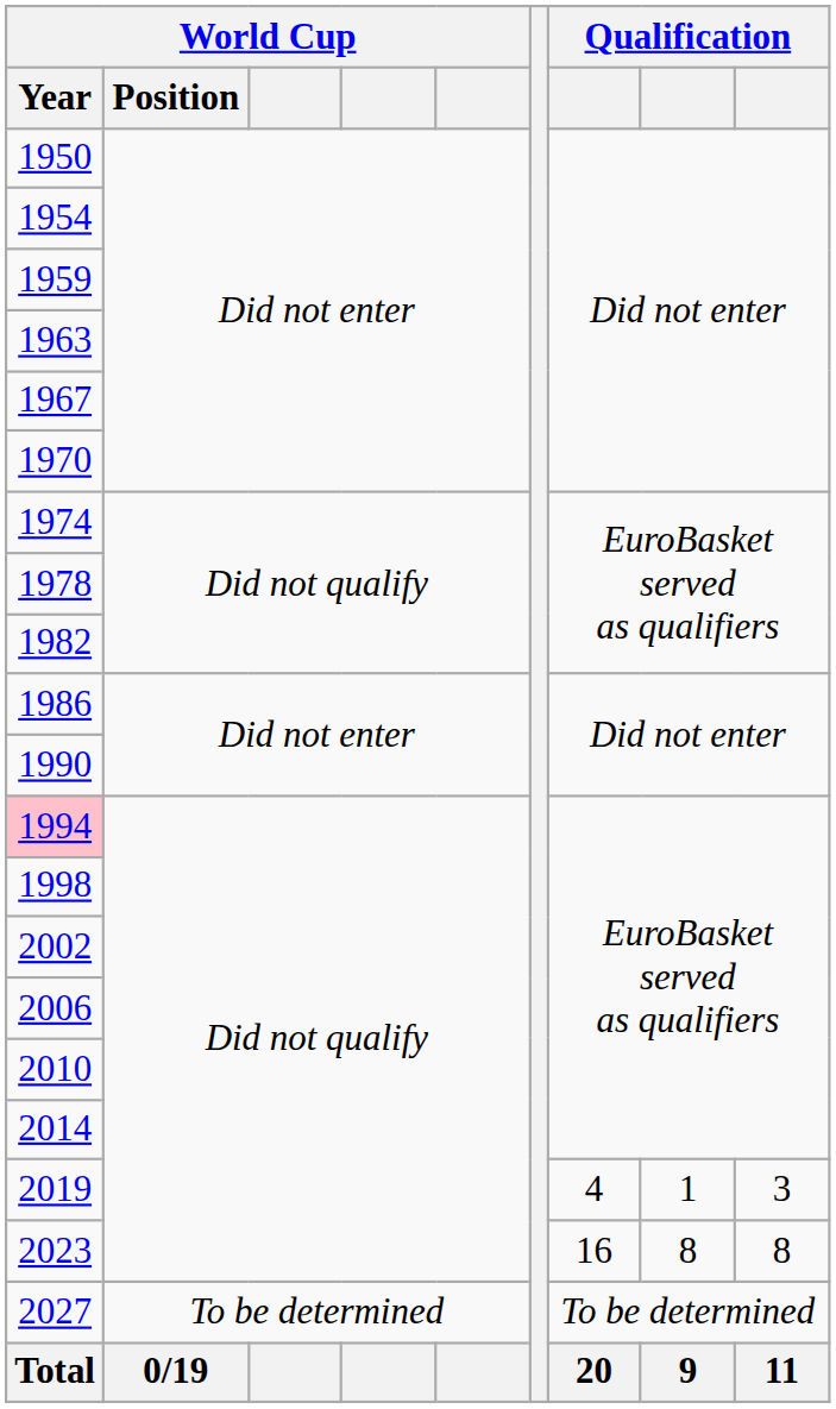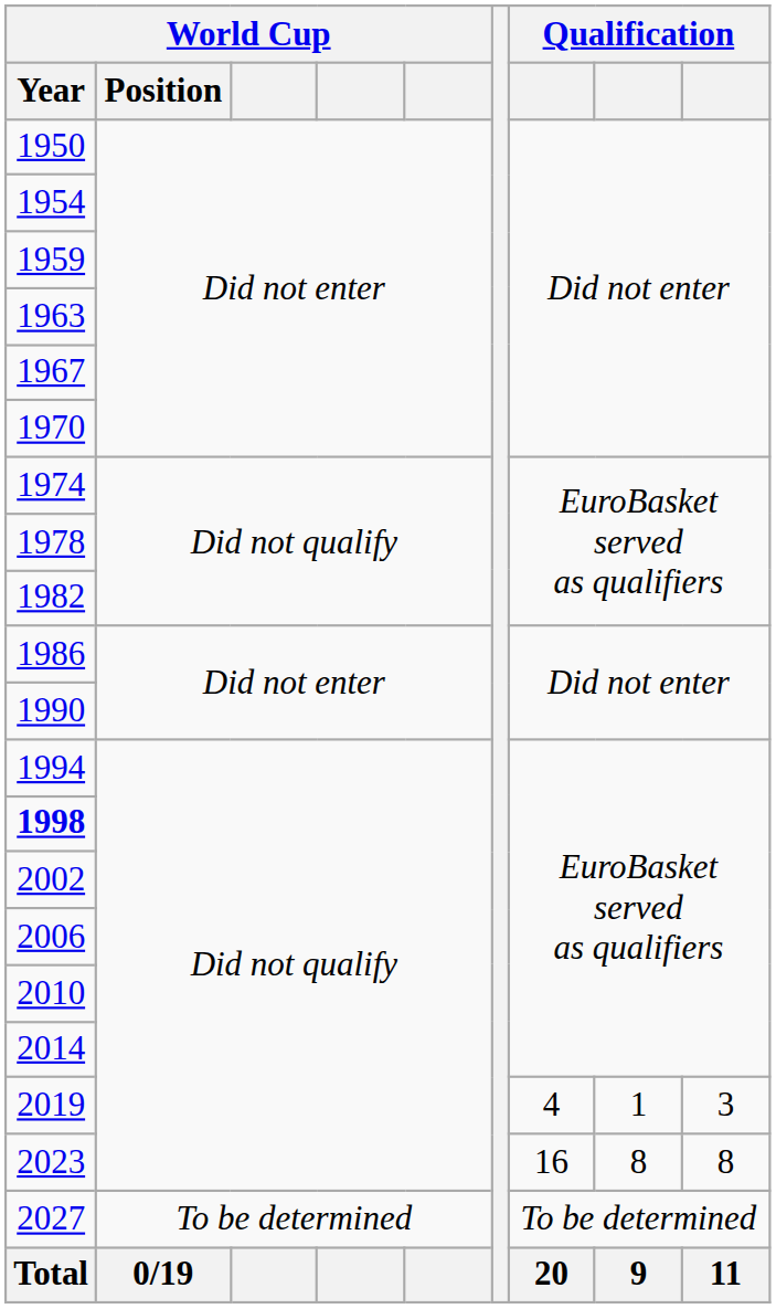1994 | World Cup / Year: pink background -> no background
1998 | World Cup / Year: normal -> bold
